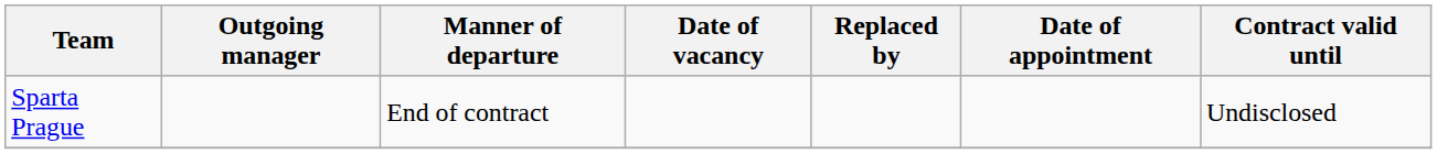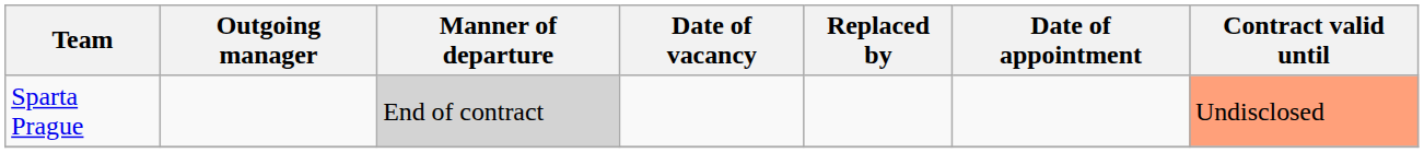Sparta Prague | Manner of departure: no background -> lightgrey background
Sparta Prague | Contract valid until: no background -> lightsalmon background
